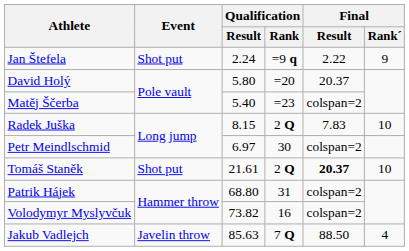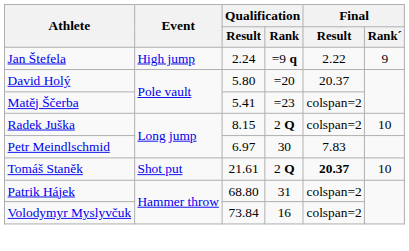Jan Štefela | Event: Shot put -> High jump
Matěj Ščerba | Qualification / Result: 5.40 -> 5.41
Radek Juška | Final / Result: 7.83 -> colspan=2
Petr Meindlschmid | Final / Result: colspan=2 -> 7.83
Volodymyr Myslyvčuk | Qualification / Result: 73.82 -> 73.84
- row: Jakub Vadlejch | Javelin throw | 85.63 | 7 Q | 88.50 | 4
